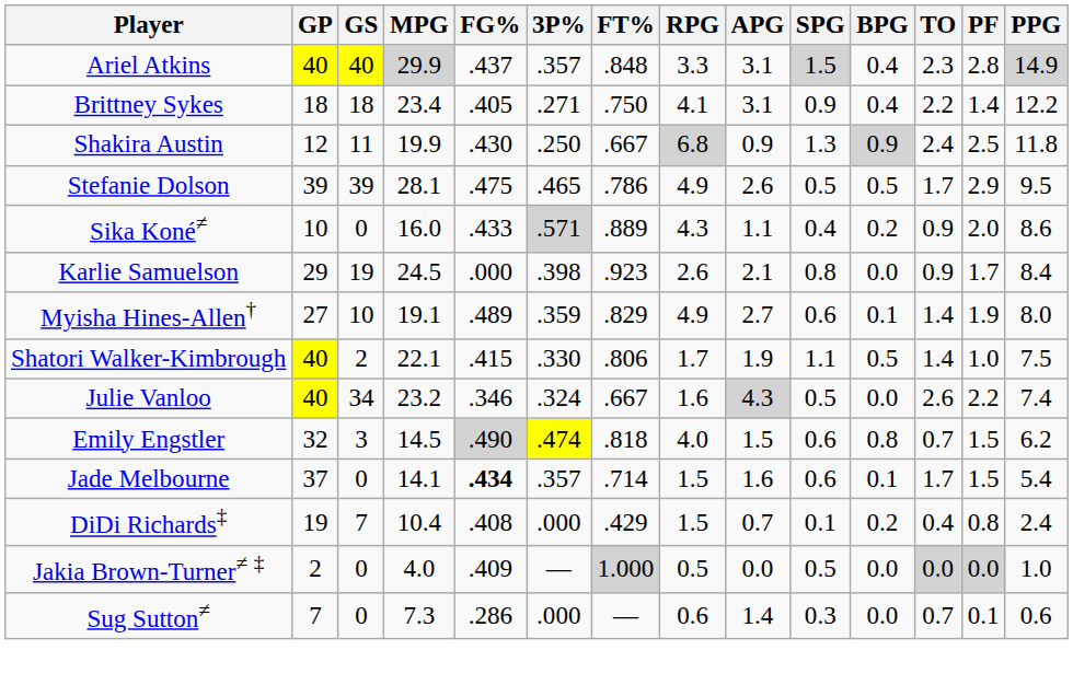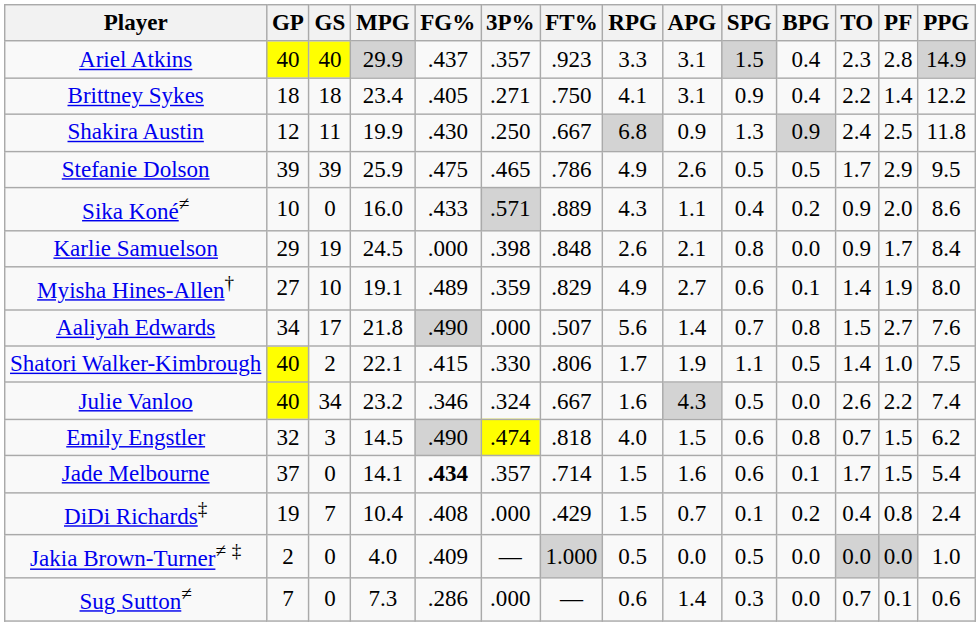Ariel Atkins | FT%: .848 -> .923
Stefanie Dolson | MPG: 28.1 -> 25.9
Karlie Samuelson | FT%: .923 -> .848
+ row: Aaliyah Edwards | 34 | 17 | 21.8 | .490 | .000 | .507 | 5.6 | 1.4 | 0.7 | 0.8 | 1.5 | 2.7 | 7.6
